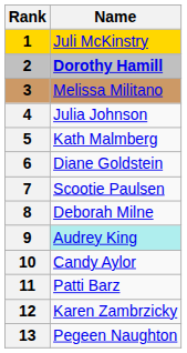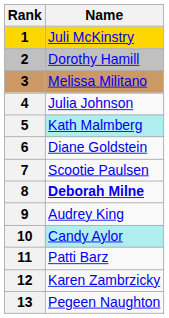Dorothy Hamill | Name: bold -> normal
Kath Malmberg | Name: no background -> paleturquoise background
Deborah Milne | Name: normal -> bold
Audrey King | Name: paleturquoise background -> no background
Candy Aylor | Name: no background -> paleturquoise background
